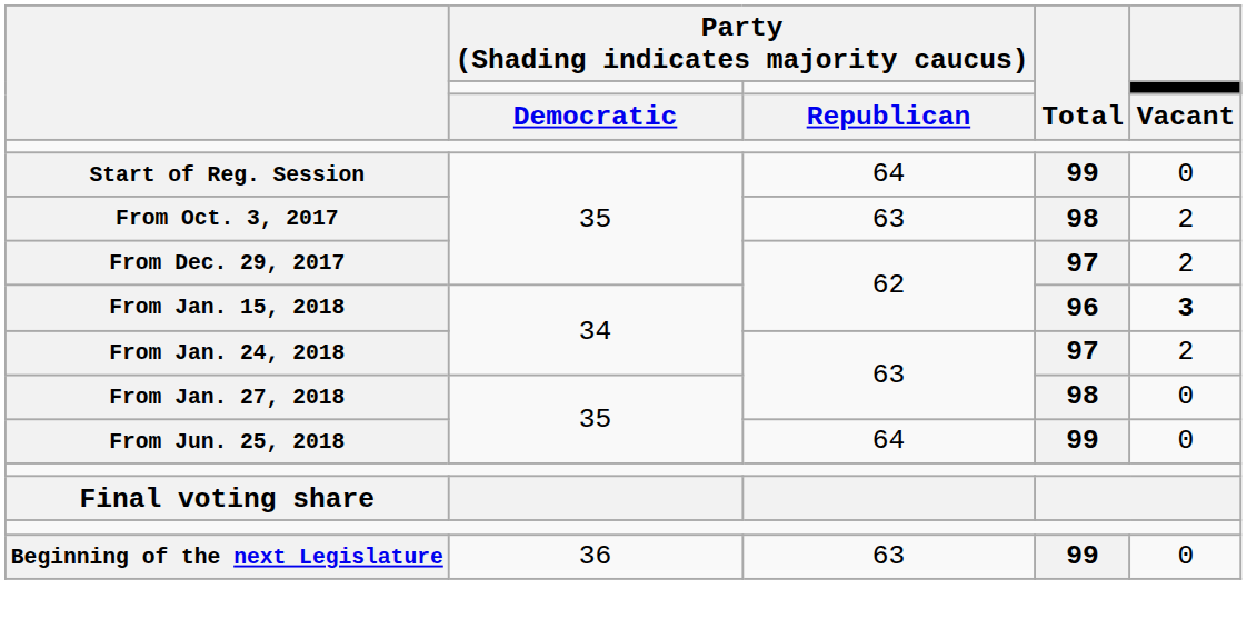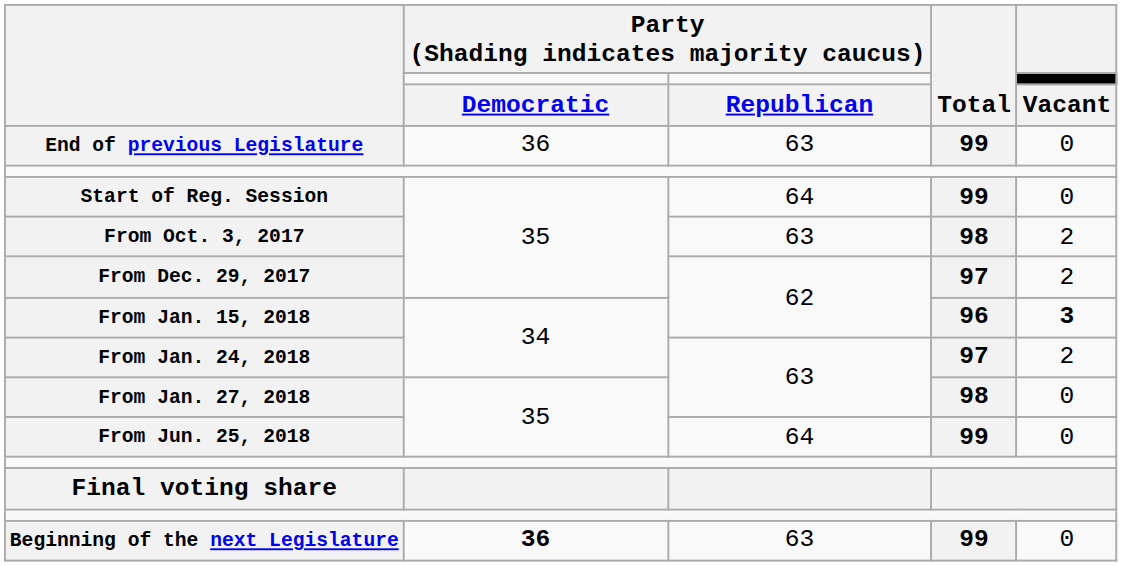+ row: End of previous Legislature | 36 | 63 | 99 | 0
Beginning of the next Legislature | column 2: normal -> bold
